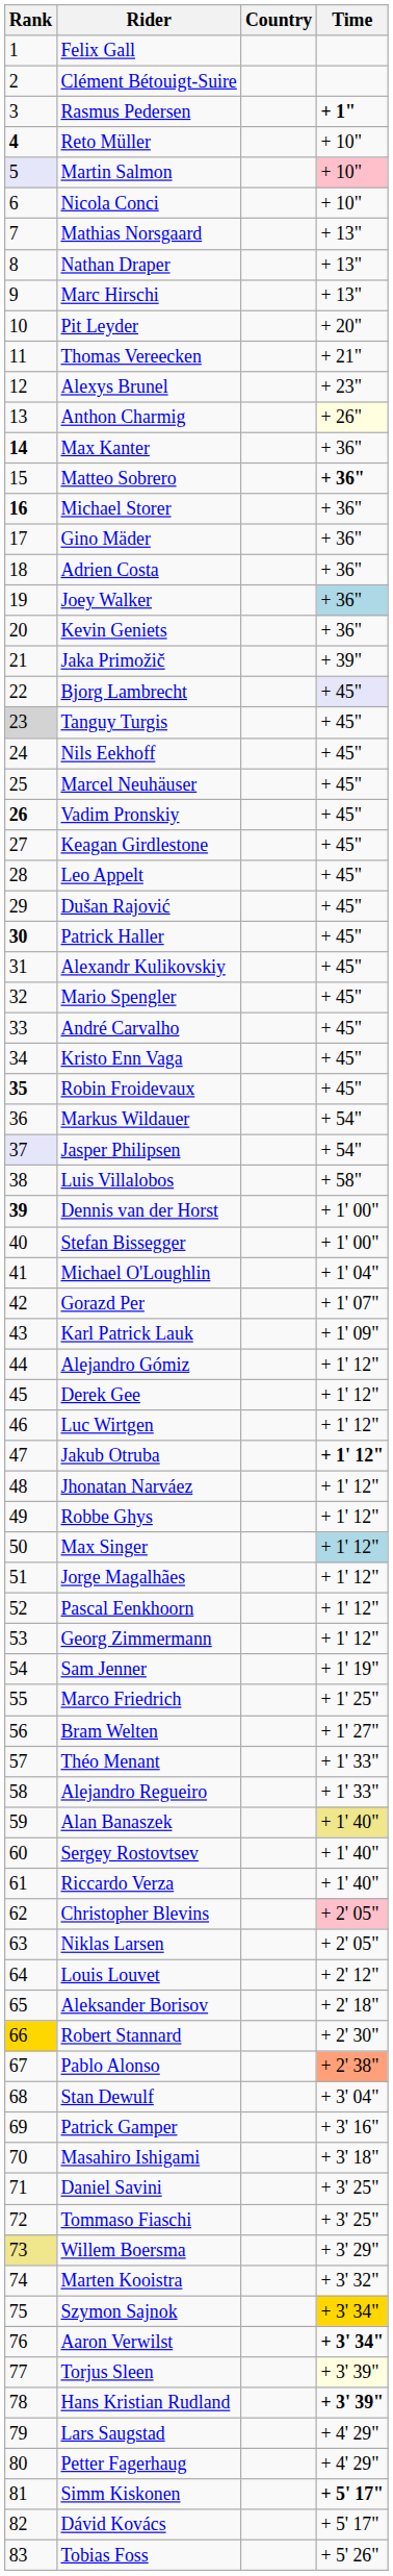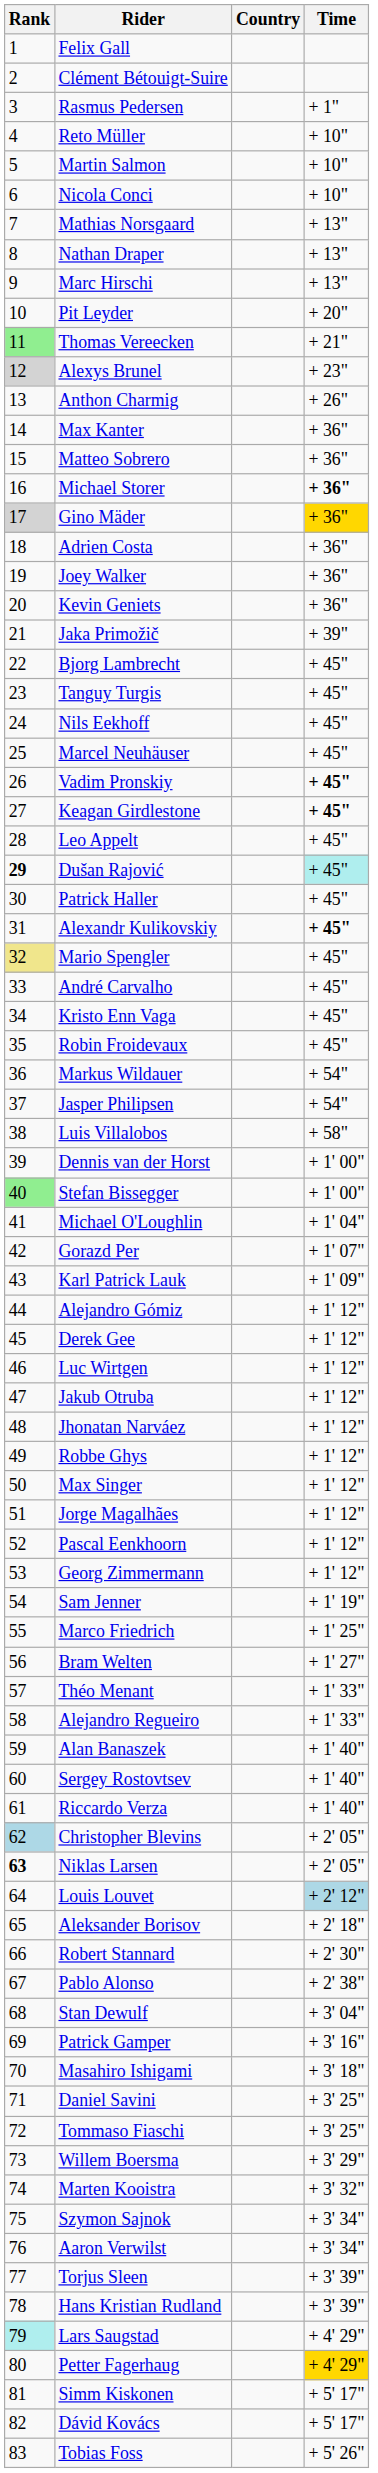Rasmus Pedersen | Time: bold -> normal
Reto Müller | Rank: bold -> normal
Martin Salmon | Rank: lavender background -> no background
Martin Salmon | Time: pink background -> no background
Thomas Vereecken | Rank: no background -> lightgreen background
Alexys Brunel | Rank: no background -> lightgrey background
Anthon Charmig | Time: lightyellow background -> no background
Max Kanter | Rank: bold -> normal
Matteo Sobrero | Time: bold -> normal
Michael Storer | Rank: bold -> normal
Michael Storer | Time: normal -> bold
Gino Mäder | Rank: no background -> lightgrey background
Gino Mäder | Time: no background -> gold background
Joey Walker | Time: lightblue background -> no background
Bjorg Lambrecht | Time: lavender background -> no background
Tanguy Turgis | Rank: lightgrey background -> no background
Vadim Pronskiy | Rank: bold -> normal
Vadim Pronskiy | Time: normal -> bold
Keagan Girdlestone | Time: normal -> bold
Dušan Rajović | Rank: normal -> bold
Dušan Rajović | Time: no background -> paleturquoise background
Patrick Haller | Rank: bold -> normal
Alexandr Kulikovskiy | Time: normal -> bold
Mario Spengler | Rank: no background -> khaki background
Robin Froidevaux | Rank: bold -> normal
Jasper Philipsen | Rank: lavender background -> no background
Dennis van der Horst | Rank: bold -> normal
Stefan Bissegger | Rank: no background -> lightgreen background
Jakub Otruba | Time: bold -> normal
Max Singer | Time: lightblue background -> no background
Alan Banaszek | Time: khaki background -> no background
Christopher Blevins | Rank: no background -> lightblue background
Christopher Blevins | Time: pink background -> no background
Niklas Larsen | Rank: normal -> bold
Louis Louvet | Time: no background -> lightblue background
Robert Stannard | Rank: gold background -> no background
Pablo Alonso | Time: lightsalmon background -> no background
Willem Boersma | Rank: khaki background -> no background
Szymon Sajnok | Time: gold background -> no background
Aaron Verwilst | Time: bold -> normal
Torjus Sleen | Time: lightyellow background -> no background
Hans Kristian Rudland | Time: bold -> normal
Lars Saugstad | Rank: no background -> paleturquoise background
Petter Fagerhaug | Time: no background -> gold background
Simm Kiskonen | Time: bold -> normal
